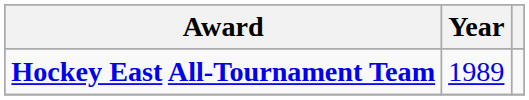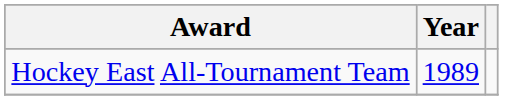row 2 | Award: bold -> normal
